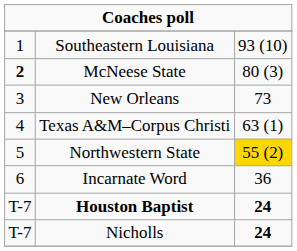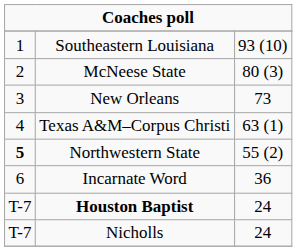McNeese State | column 1: bold -> normal
Northwestern State | column 1: normal -> bold
Northwestern State | column 3: gold background -> no background
Houston Baptist | column 3: bold -> normal
Nicholls | column 3: bold -> normal
